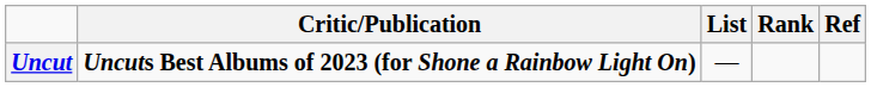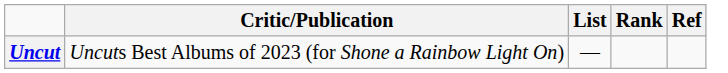Uncut | Critic/Publication: bold -> normal
